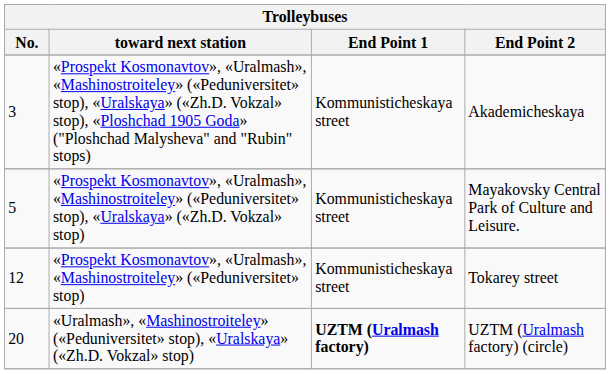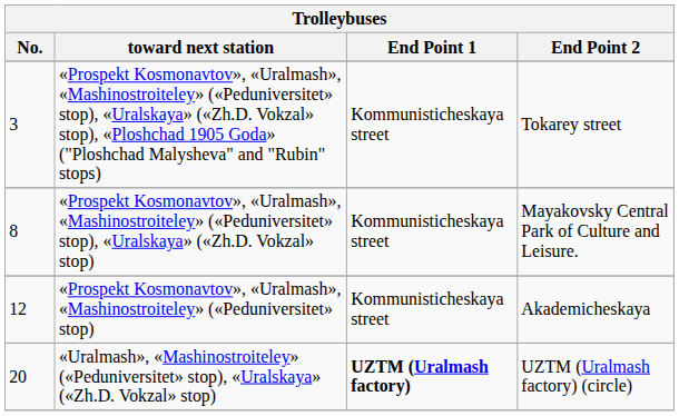row 3 | End Point 2: Akademicheskaya -> Tokarey street
row 4 | No.: 5 -> 8
row 5 | End Point 2: Tokarey street -> Akademicheskaya
